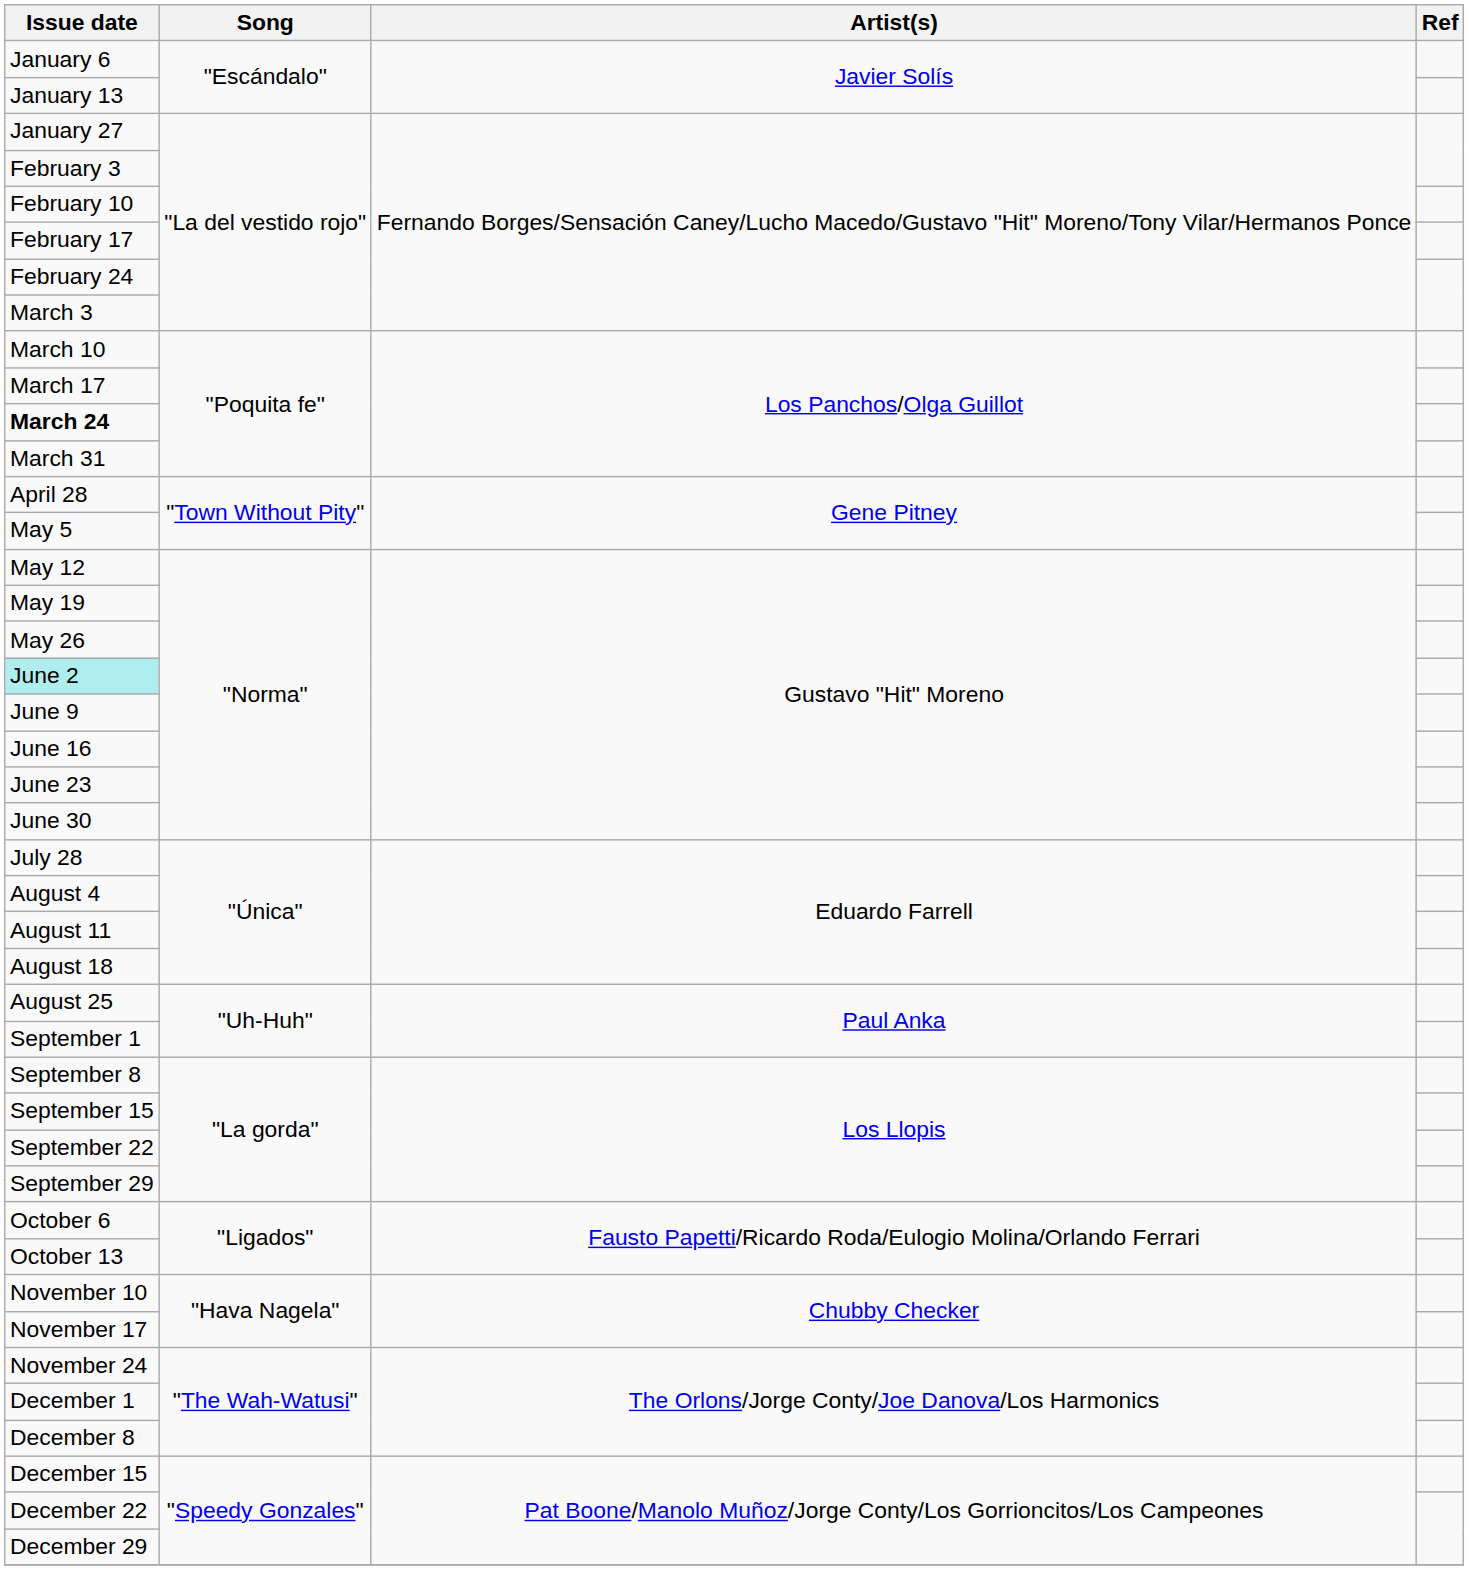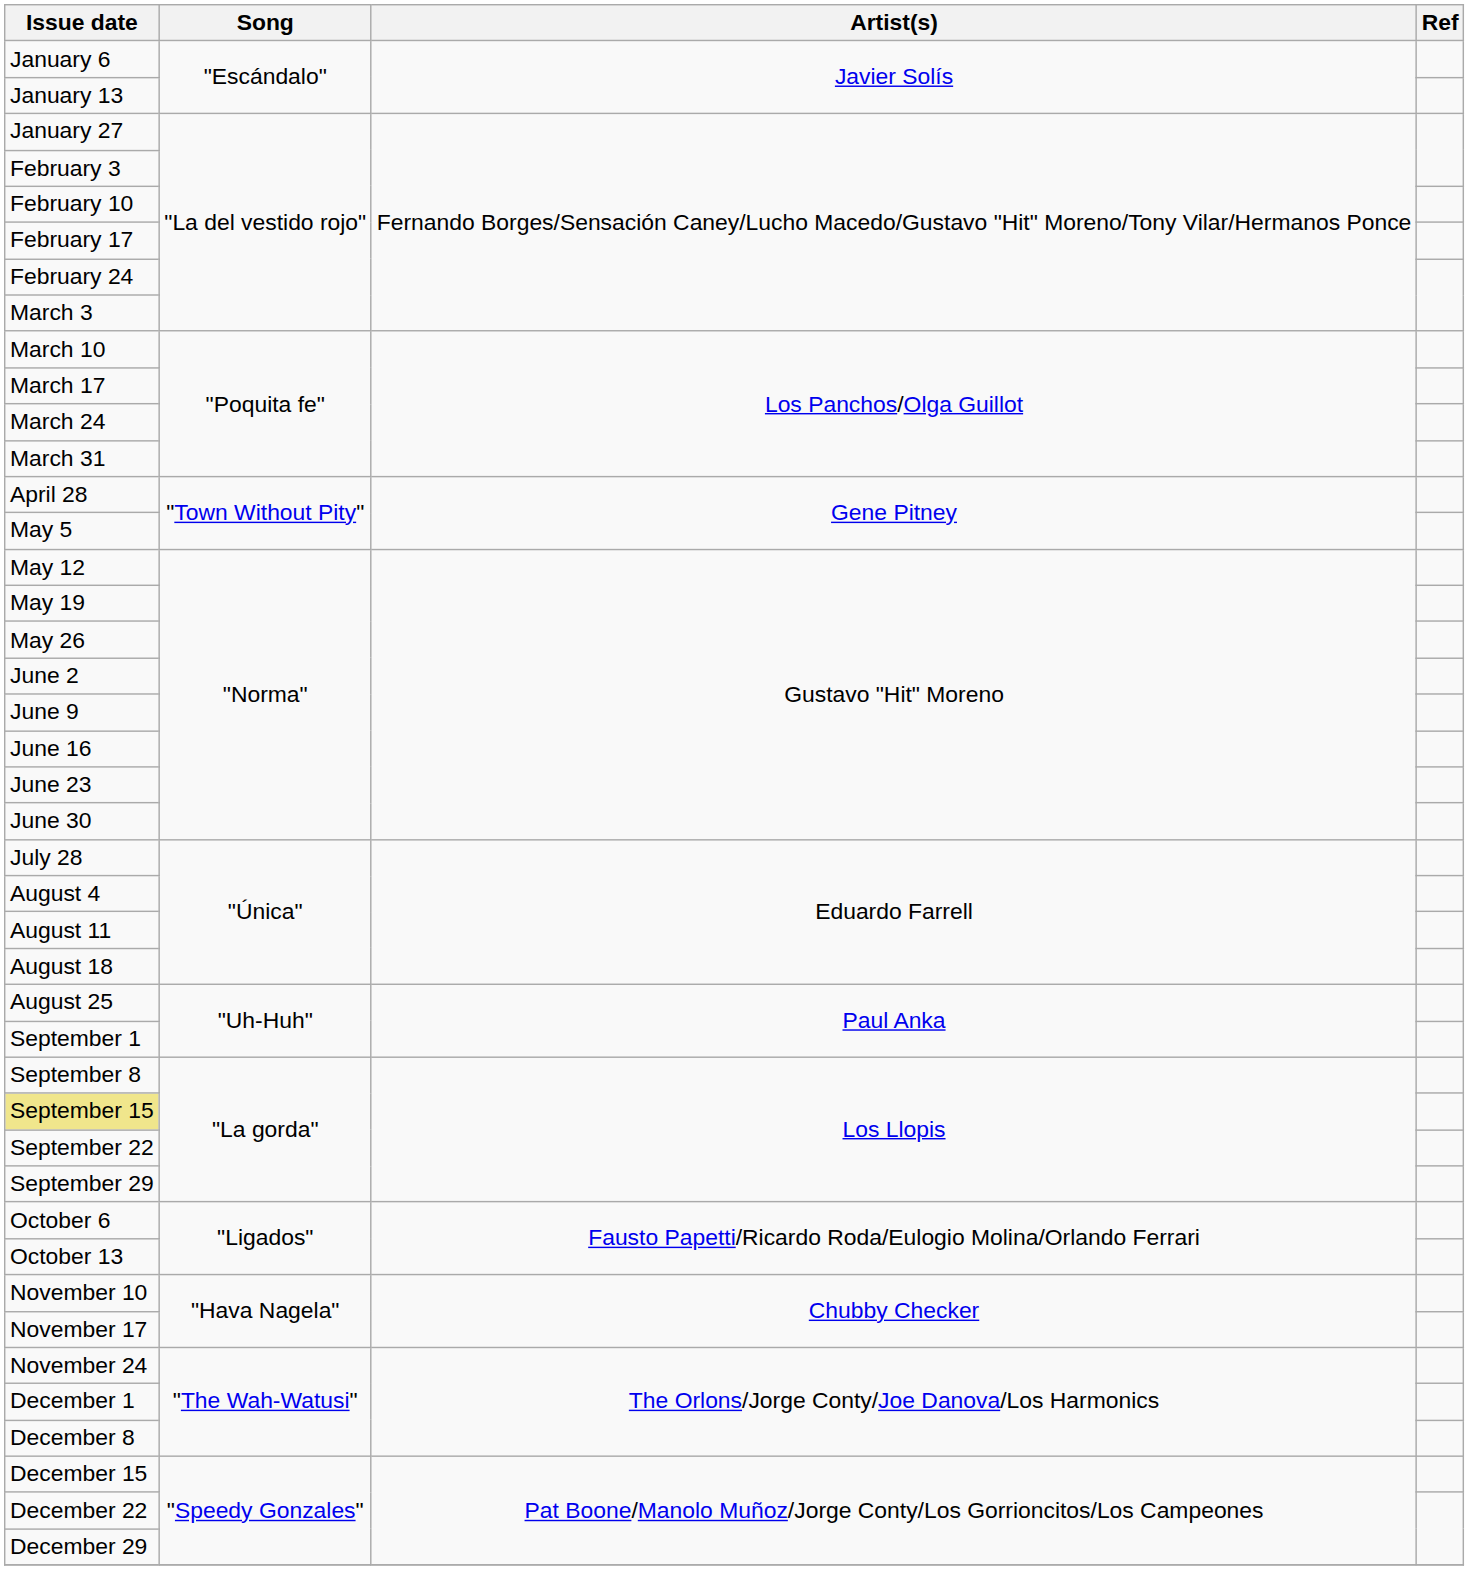March 24 | Issue date: bold -> normal
June 2 | Issue date: paleturquoise background -> no background
September 15 | Issue date: no background -> khaki background
